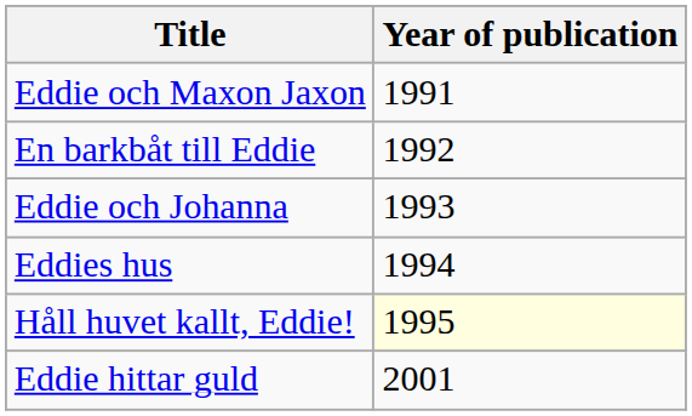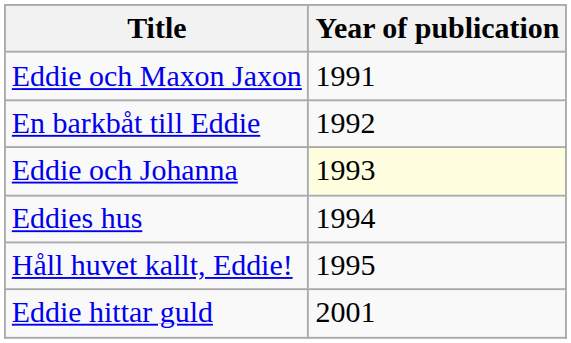Eddie och Johanna | Year of publication: no background -> lightyellow background
Håll huvet kallt, Eddie! | Year of publication: lightyellow background -> no background
